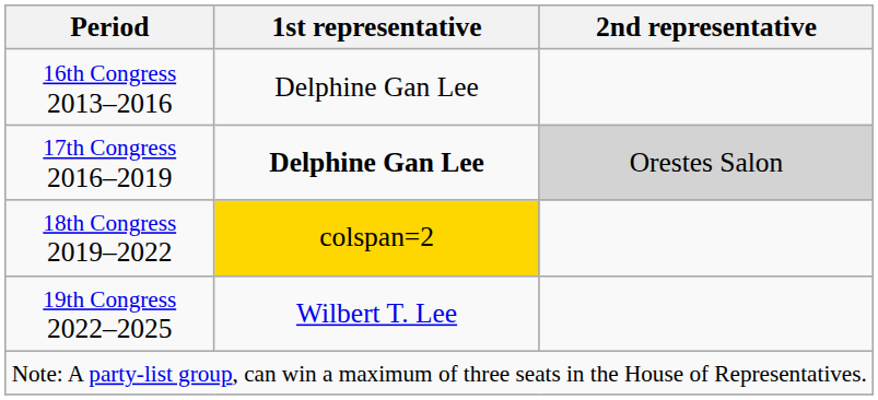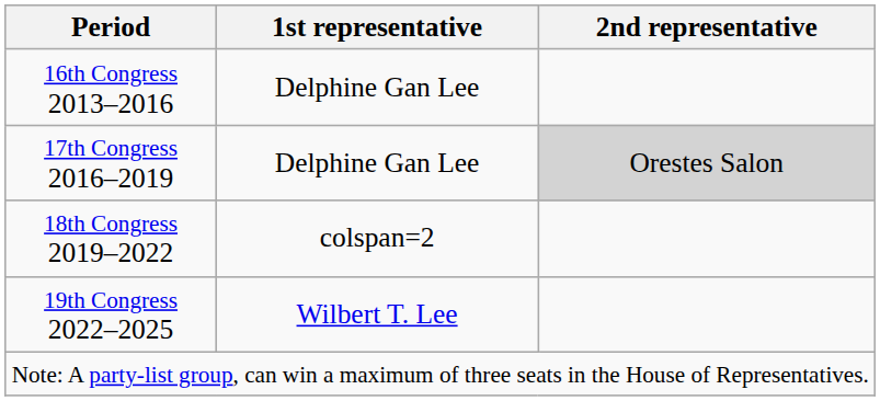17th Congress 2016–2019 | 1st representative: bold -> normal
18th Congress 2019–2022 | 1st representative: gold background -> no background
